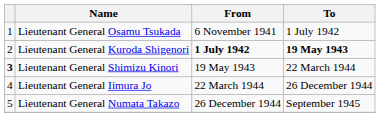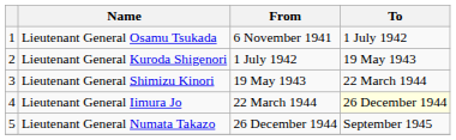Lieutenant General Kuroda Shigenori | From: bold -> normal
Lieutenant General Kuroda Shigenori | To: bold -> normal
Lieutenant General Shimizu Kinori | column 1: bold -> normal
Lieutenant General Iimura Jo | To: no background -> lightyellow background
